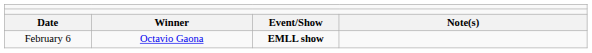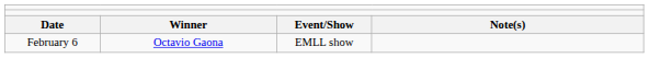February 6 | column 3: bold -> normal
